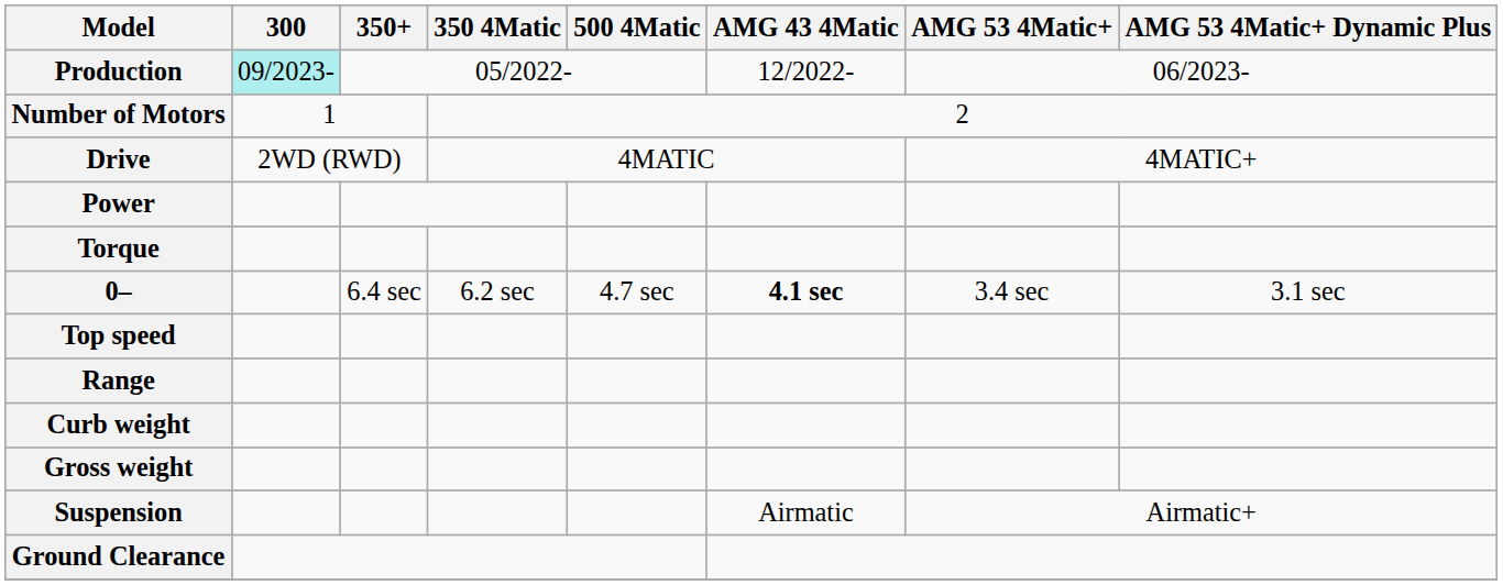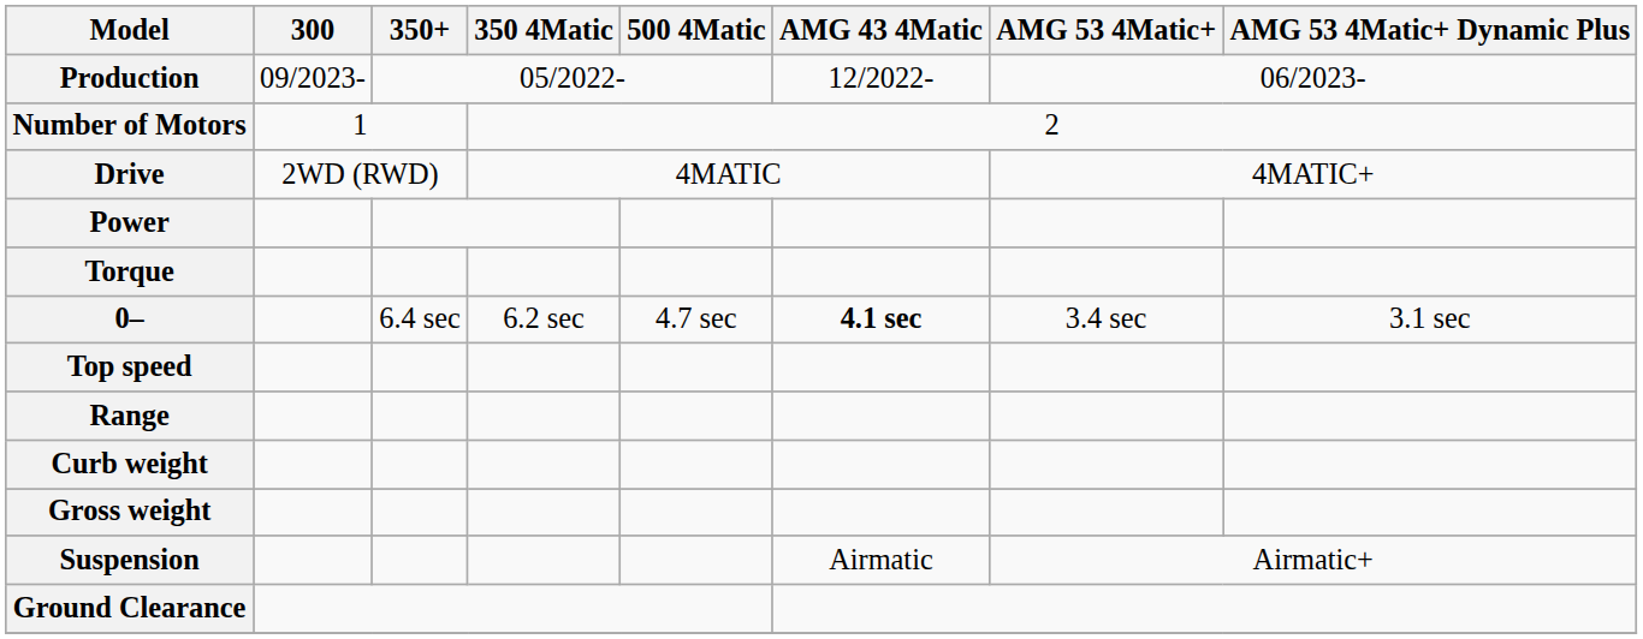Production | 300: paleturquoise background -> no background
